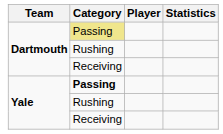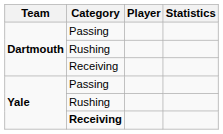Dartmouth / Passing | Category: khaki background -> no background
Yale / Passing | Category: bold -> normal
Yale / Receiving | Category: normal -> bold
